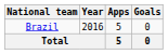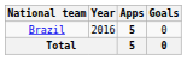Brazil | Apps: normal -> bold
